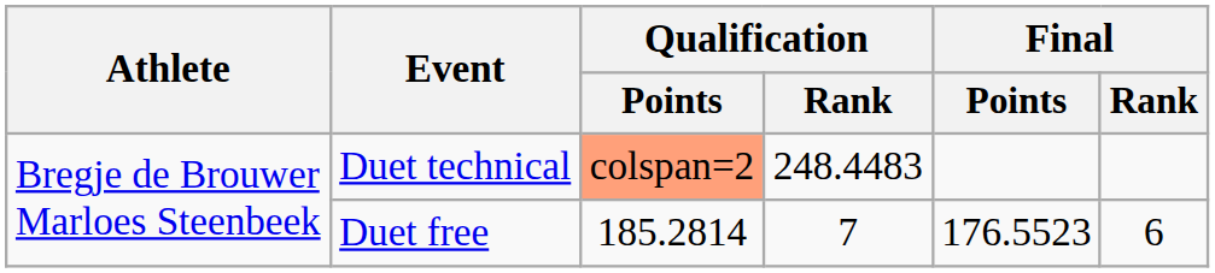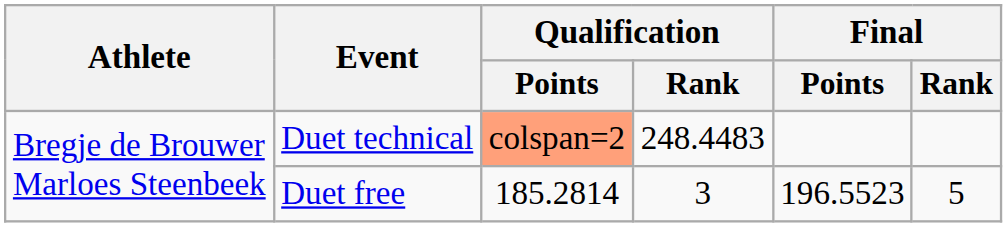Duet free | Qualification / Rank: 7 -> 3
Duet free | Final / Points: 176.5523 -> 196.5523
Duet free | Final / Rank: 6 -> 5
